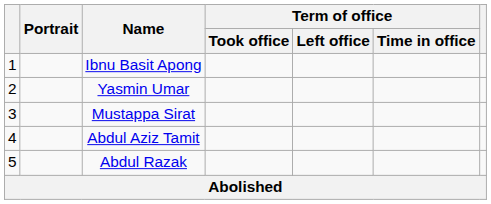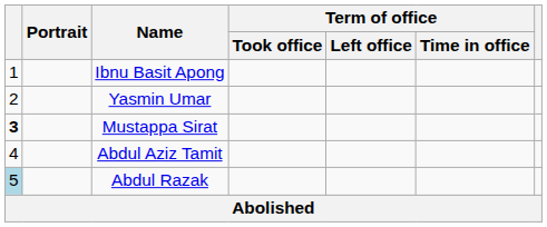Mustappa Sirat | column 1: normal -> bold
Abdul Razak | column 1: no background -> lightblue background
